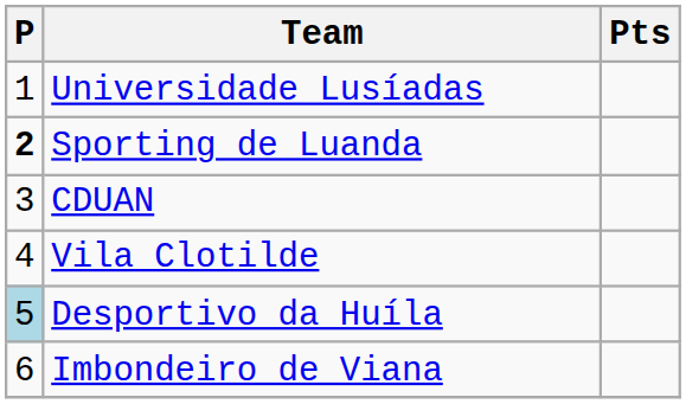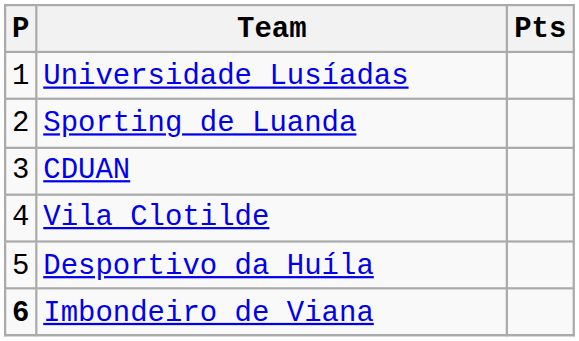Sporting de Luanda | P: bold -> normal
Desportivo da Huíla | P: lightblue background -> no background
Imbondeiro de Viana | P: normal -> bold
